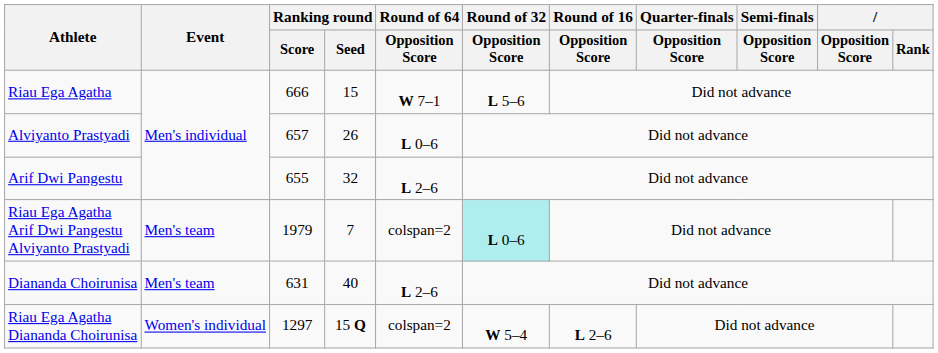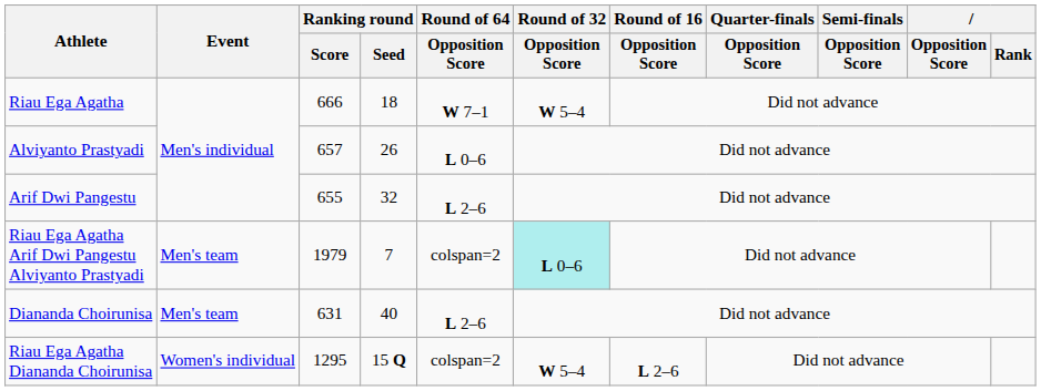Riau Ega Agatha | Ranking round / Seed: 15 -> 18
Riau Ega Agatha | Round of 32 / Opposition Score: L 5–6 -> W 5–4
Riau Ega Agatha Diananda Choirunisa | Ranking round / Score: 1297 -> 1295
